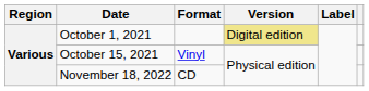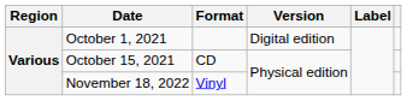October 1, 2021 | Version: khaki background -> no background
October 15, 2021 | Format: Vinyl -> CD
November 18, 2022 | Format: CD -> Vinyl
